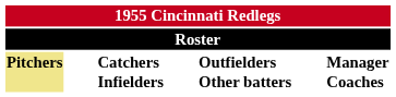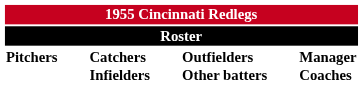Pitchers | column 1: khaki background -> no background
